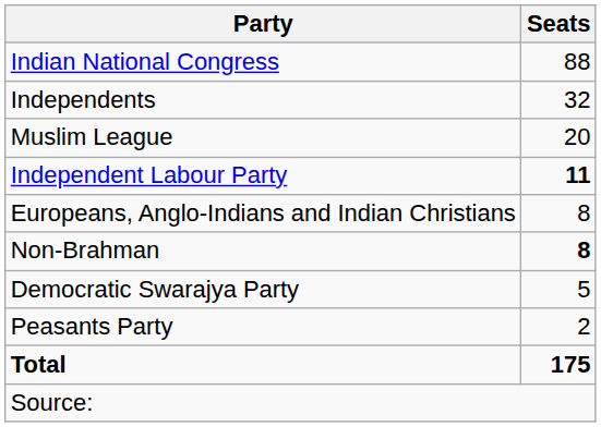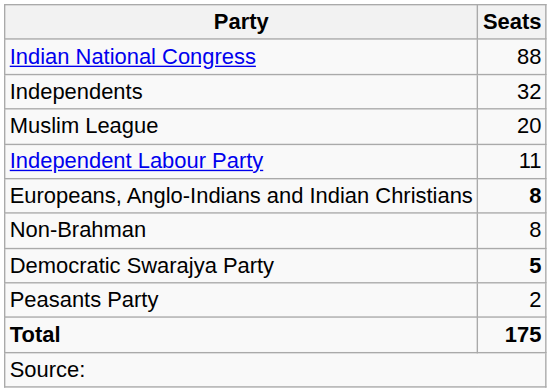Independent Labour Party | Seats: bold -> normal
Europeans, Anglo-Indians and Indian Christians | Seats: normal -> bold
Non-Brahman | Seats: bold -> normal
Democratic Swarajya Party | Seats: normal -> bold
